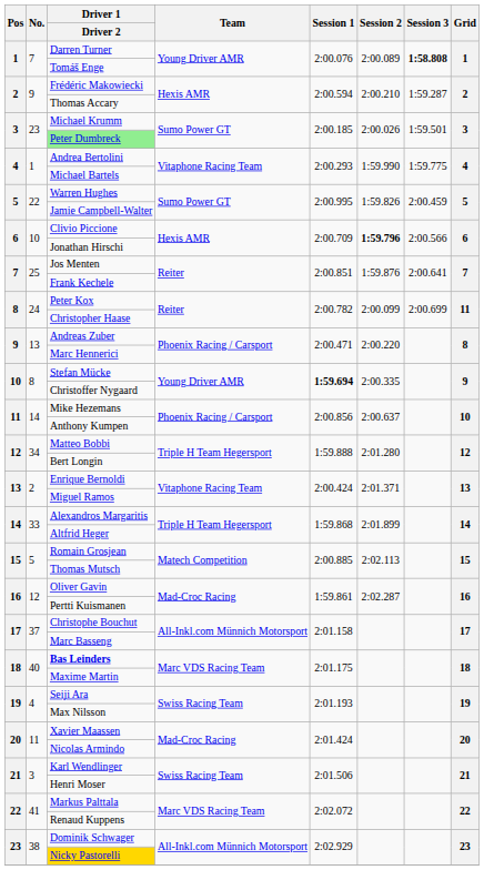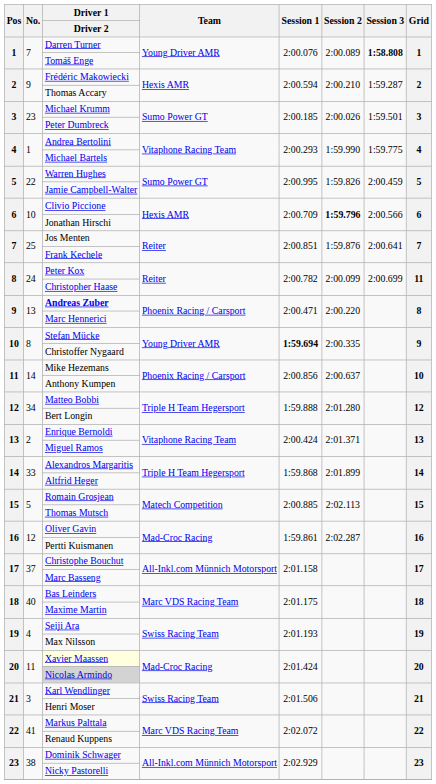Peter Dumbreck | Driver 1 / Driver 2: lightgreen background -> no background
Andreas Zuber | Driver 1 / Driver 2: normal -> bold
Bas Leinders | Driver 1 / Driver 2: bold -> normal
Xavier Maassen | Driver 1 / Driver 2: no background -> lightyellow background
Nicolas Armindo | Driver 1 / Driver 2: no background -> lightgrey background
Nicky Pastorelli | Driver 1 / Driver 2: gold background -> no background
